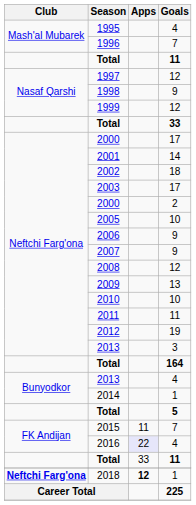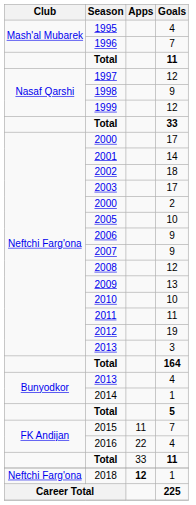2016 | Apps: lavender background -> no background
2018 | Club: bold -> normal
